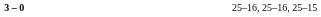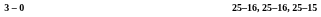row 1 | column 2: normal -> bold
